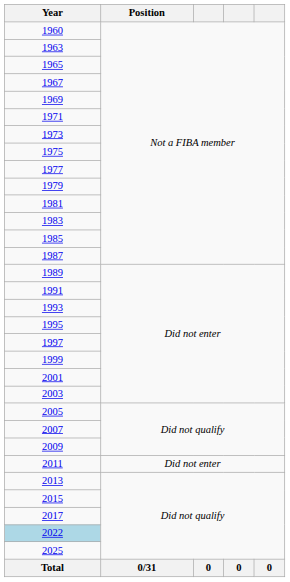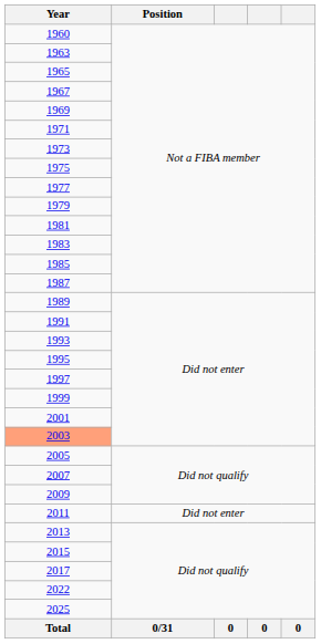2003 | Year: no background -> lightsalmon background
2022 | Year: lightblue background -> no background
